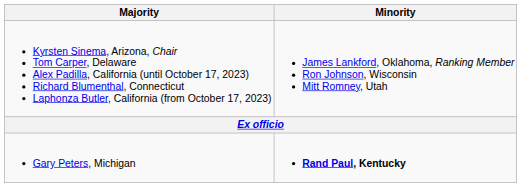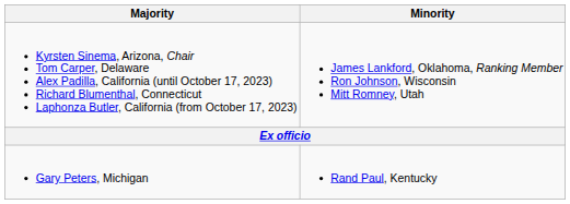Gary Peters, Michigan | Minority: bold -> normal
